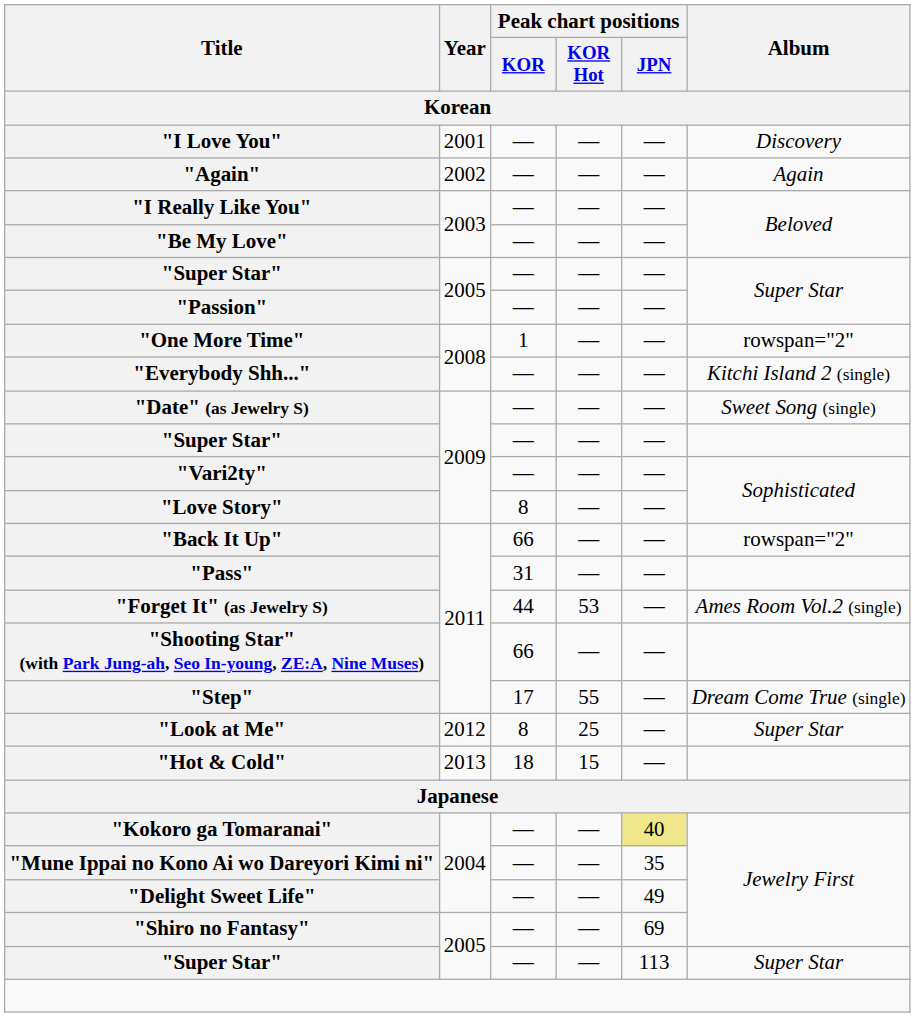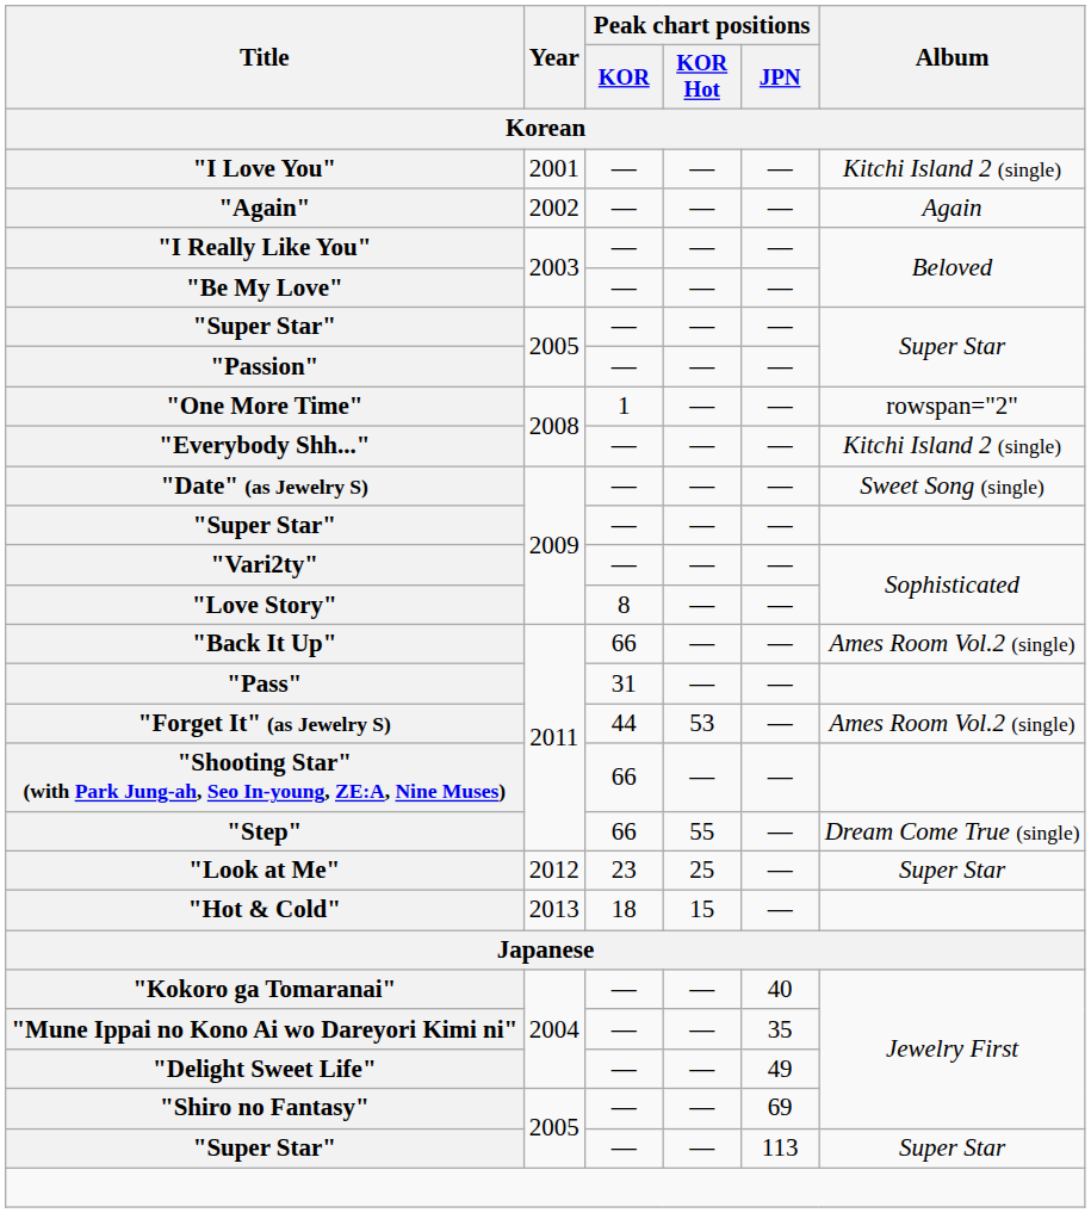"I Love You" | Album: Discovery -> Kitchi Island 2 (single)
"Back It Up" | Album: rowspan="2" -> Ames Room Vol.2 (single)
"Step" | Peak chart positions / KOR: 17 -> 66
"Look at Me" | Peak chart positions / KOR: 8 -> 23
"Kokoro ga Tomaranai" | Peak chart positions / JPN: khaki background -> no background
